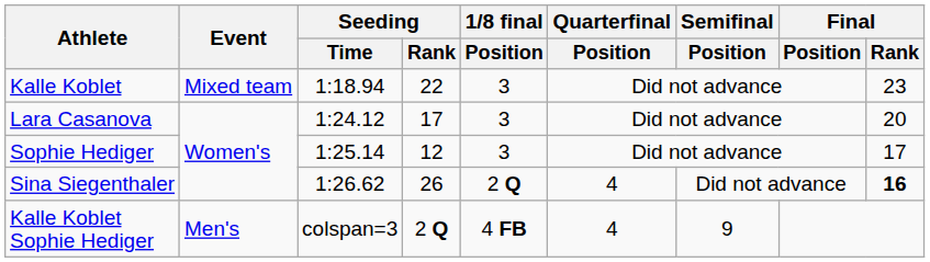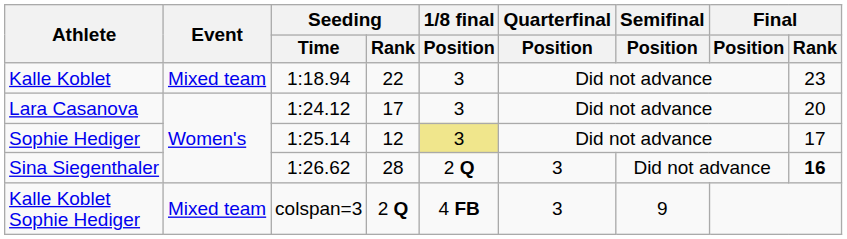Sophie Hediger | 1/8 final / Position: no background -> khaki background
Sina Siegenthaler | Seeding / Rank: 26 -> 28
Sina Siegenthaler | Quarterfinal / Position: 4 -> 3
Kalle Koblet Sophie Hediger | Event: Men's -> Mixed team
Kalle Koblet Sophie Hediger | Quarterfinal / Position: 4 -> 3
